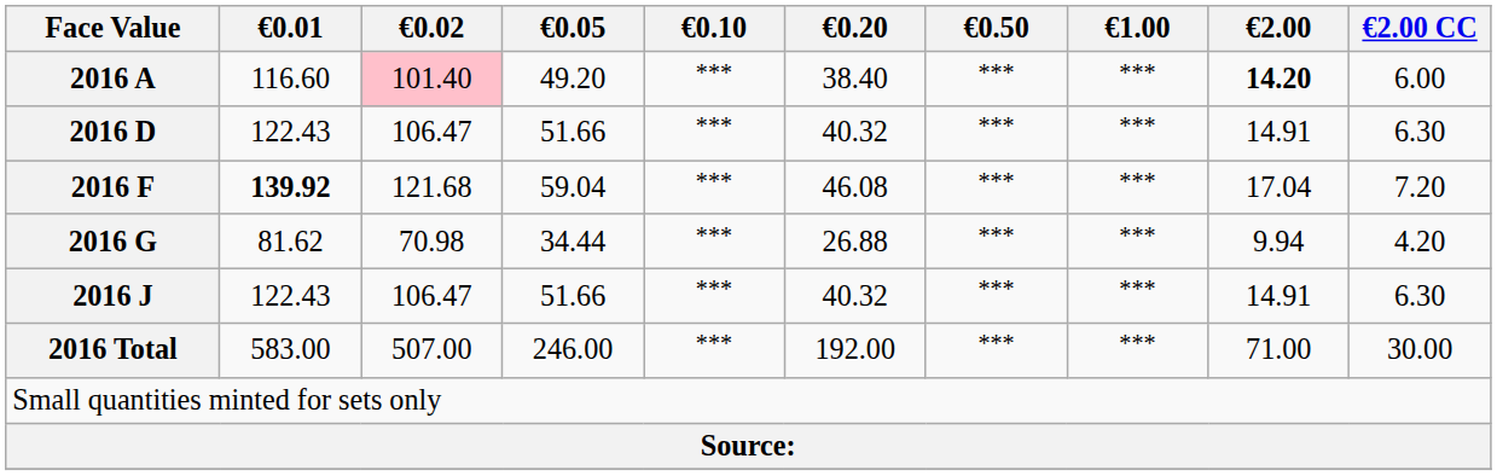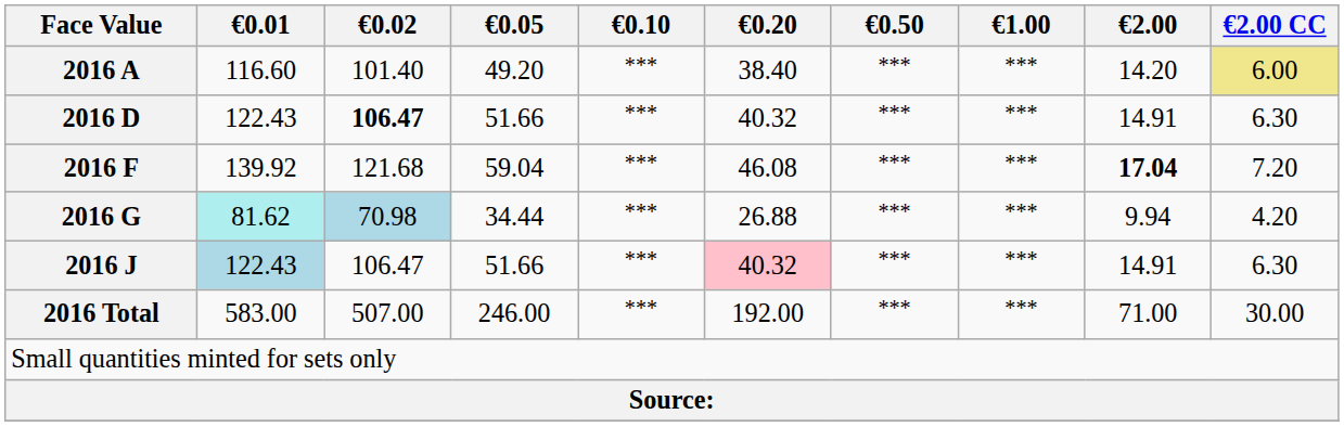2016 A | €0.02: pink background -> no background
2016 A | €2.00: bold -> normal
2016 A | €2.00 CC: no background -> khaki background
2016 D | €0.02: normal -> bold
2016 F | €0.01: bold -> normal
2016 F | €2.00: normal -> bold
2016 G | €0.01: no background -> paleturquoise background
2016 G | €0.02: no background -> lightblue background
2016 J | €0.01: no background -> lightblue background
2016 J | €0.20: no background -> pink background
